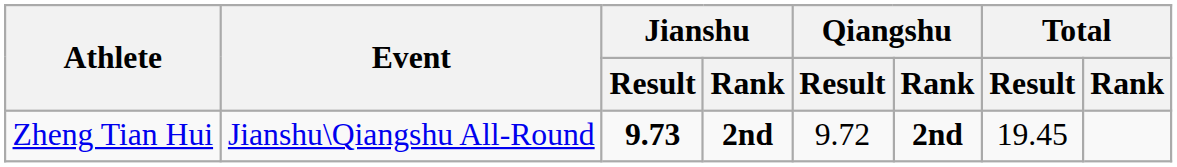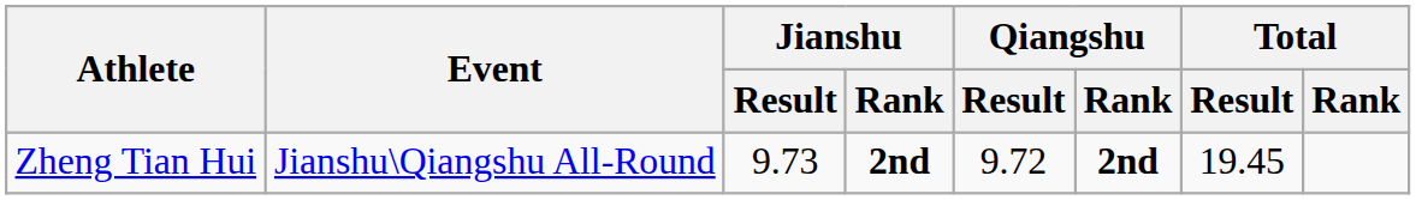row 3 | Jianshu / Result: bold -> normal
